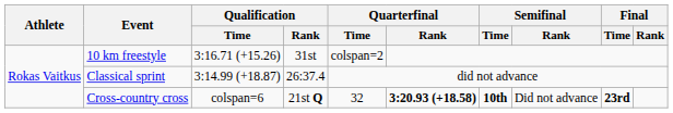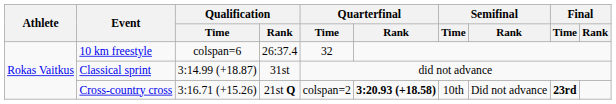10 km freestyle | Qualification / Time: 3:16.71 (+15.26) -> colspan=6
10 km freestyle | Qualification / Rank: 31st -> 26:37.4
10 km freestyle | Quarterfinal / Time: colspan=2 -> 32
Classical sprint | Qualification / Rank: 26:37.4 -> 31st
Cross-country cross | Qualification / Time: colspan=6 -> 3:16.71 (+15.26)
Cross-country cross | Quarterfinal / Time: 32 -> colspan=2
Cross-country cross | Semifinal / Time: bold -> normal
